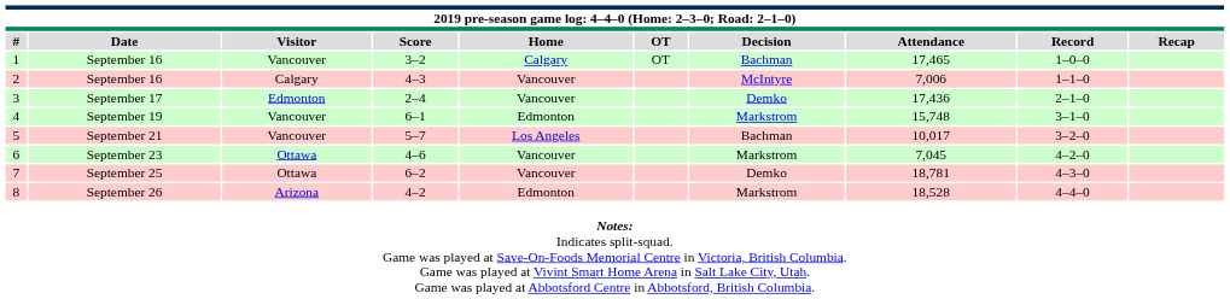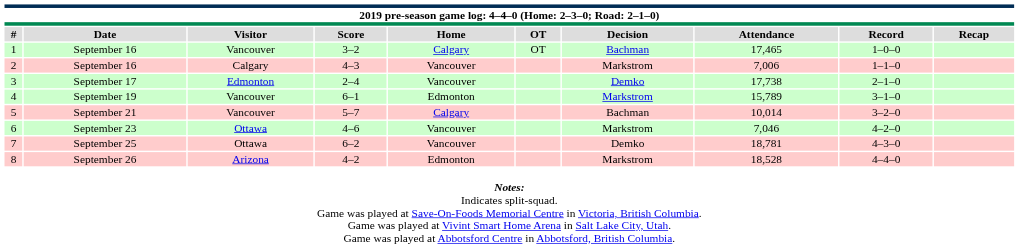2 | Decision: McIntyre -> Markstrom
3 | Attendance: 17,436 -> 17,738
4 | Attendance: 15,748 -> 15,789
5 | Home: Los Angeles -> Calgary
5 | Attendance: 10,017 -> 10,014
6 | Attendance: 7,045 -> 7,046
